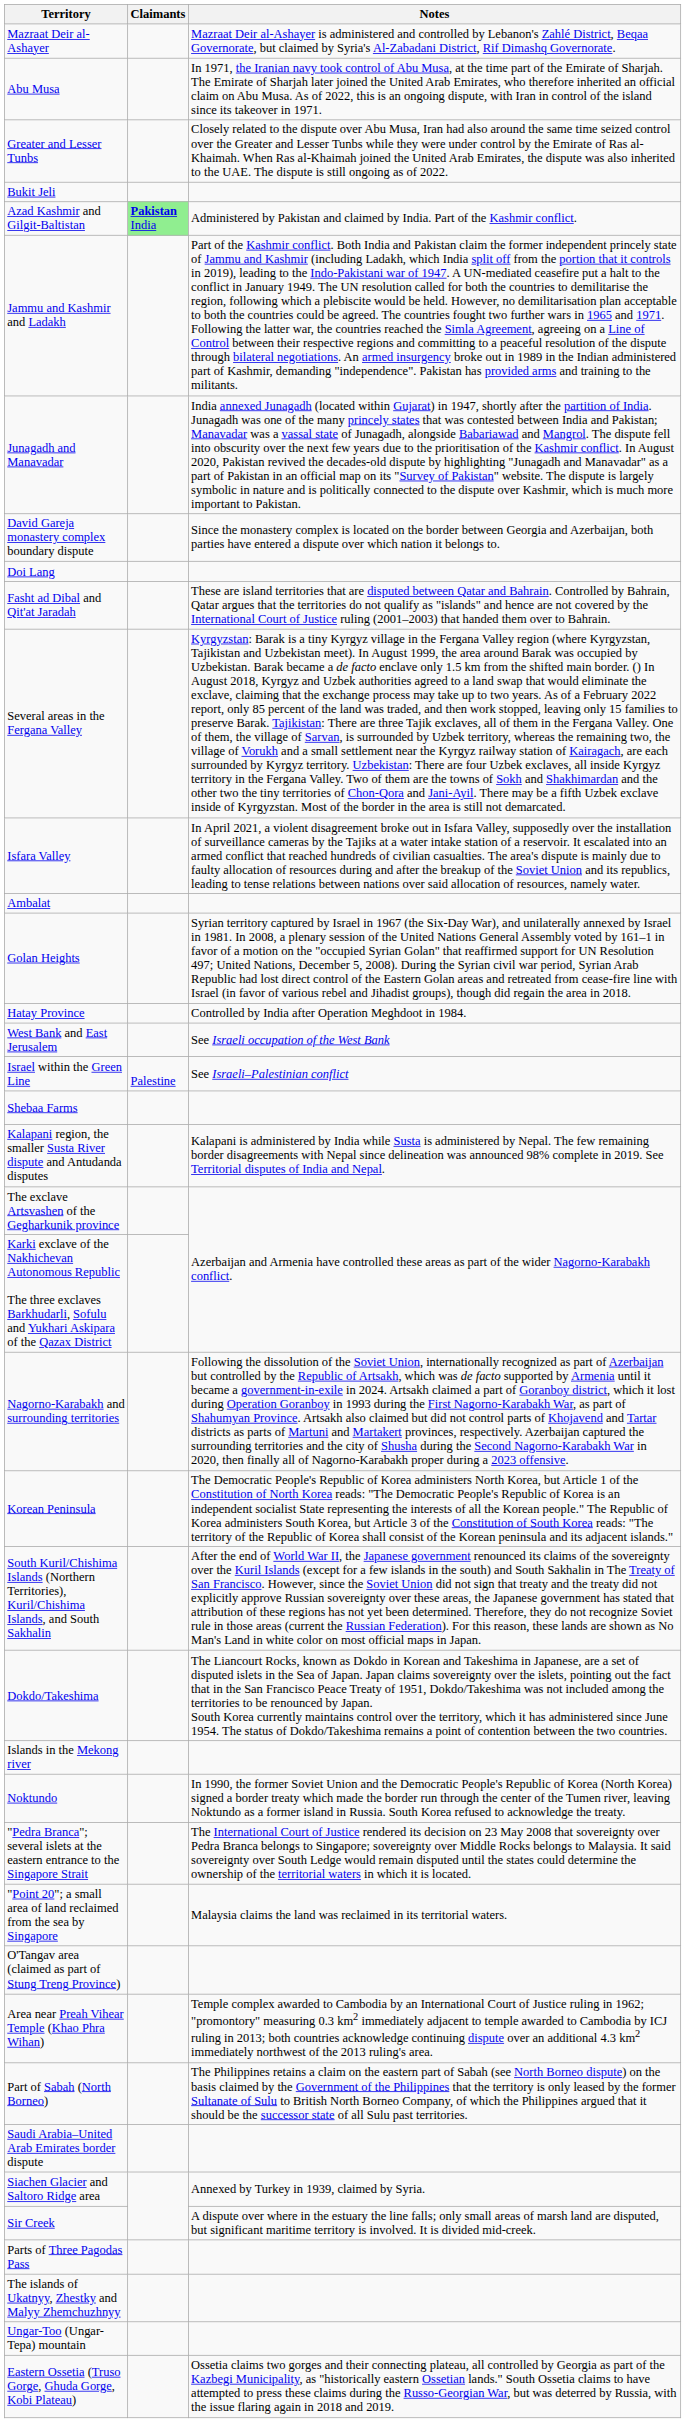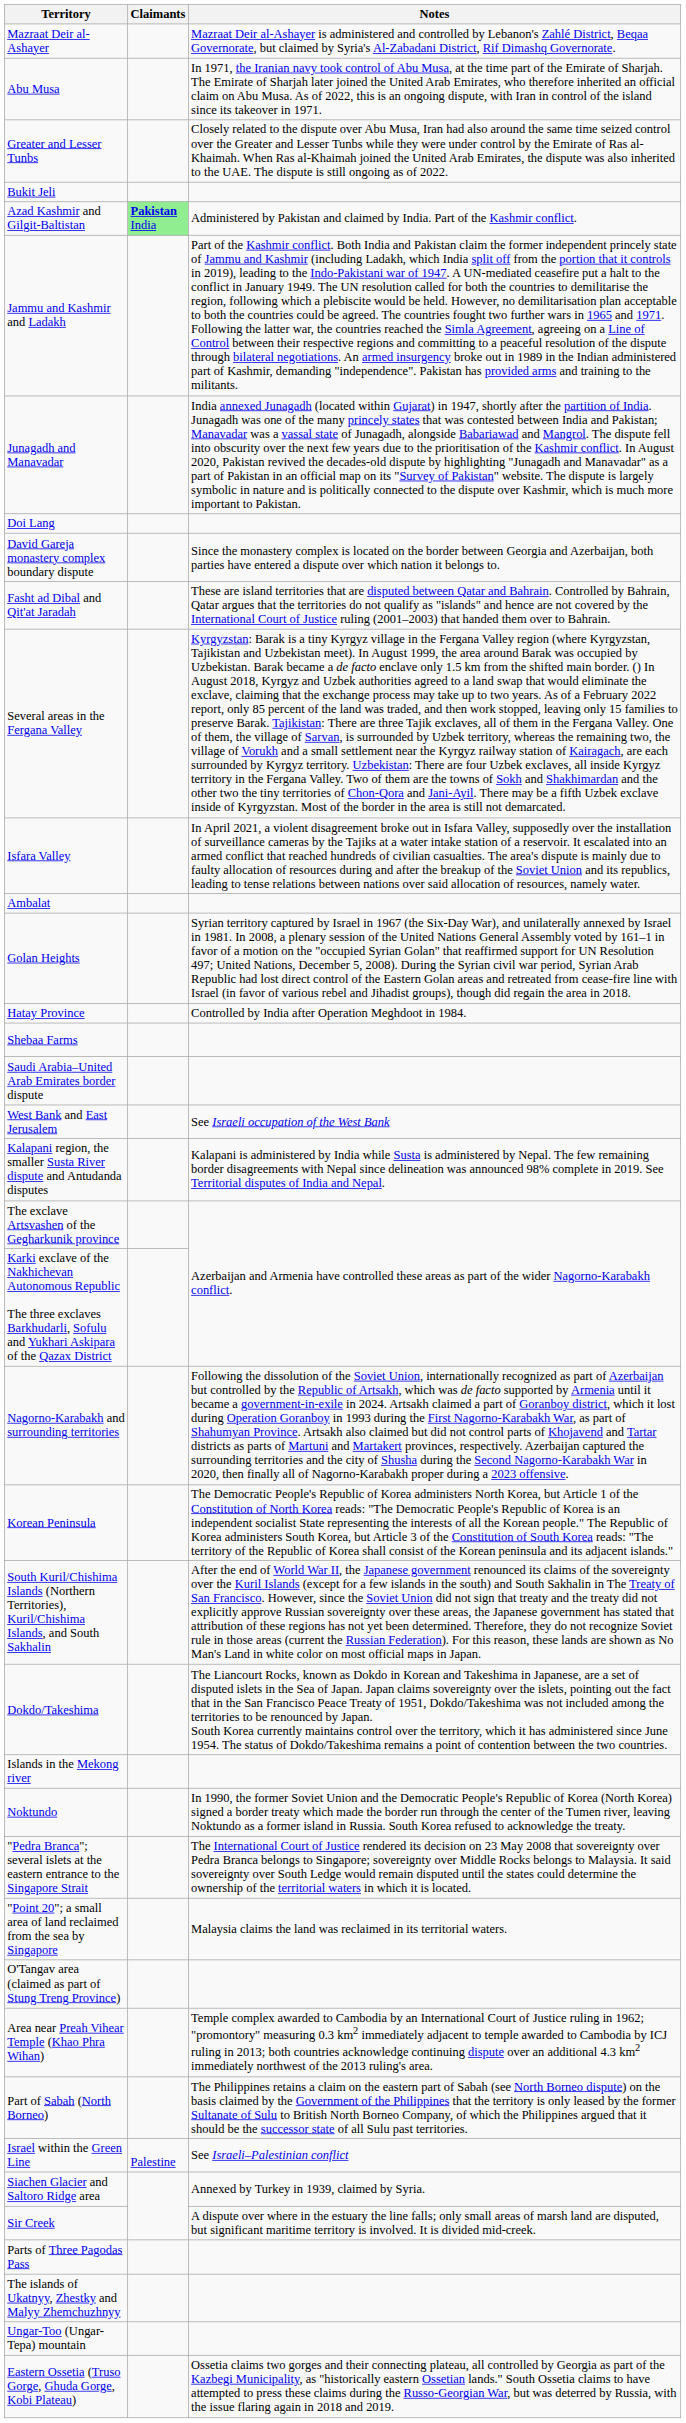rows swapped: David Gareja monastery complex boundary dispute <-> Doi Lang
rows swapped: Shebaa Farms <-> West Bank and East Jerusalem
rows swapped: Israel within the Green Line <-> Saudi Arabia–United Arab Emirates border dispute
